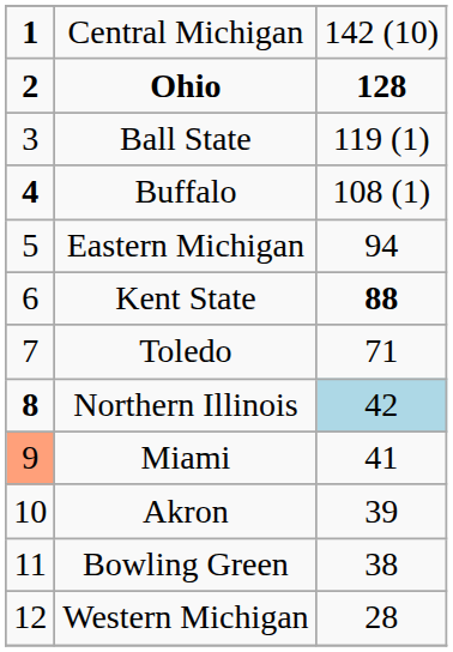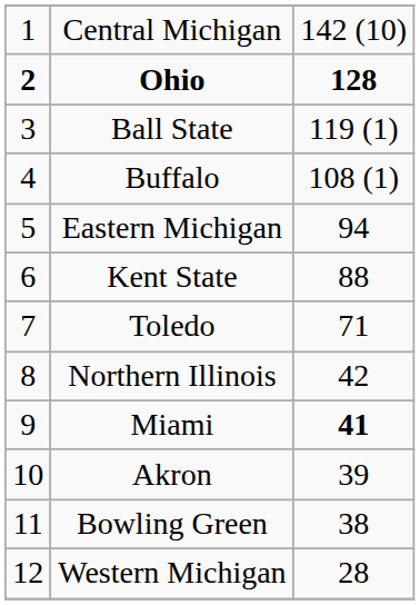Central Michigan | column 1: bold -> normal
Buffalo | column 1: bold -> normal
Kent State | column 3: bold -> normal
Northern Illinois | column 1: bold -> normal
Northern Illinois | column 3: lightblue background -> no background
Miami | column 1: lightsalmon background -> no background
Miami | column 3: normal -> bold
